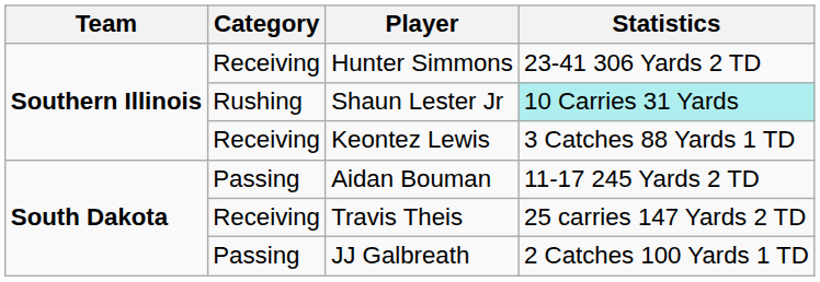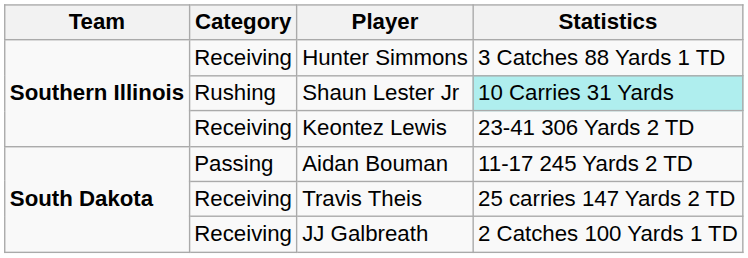Hunter Simmons | Statistics: 23-41 306 Yards 2 TD -> 3 Catches 88 Yards 1 TD
Keontez Lewis | Statistics: 3 Catches 88 Yards 1 TD -> 23-41 306 Yards 2 TD
JJ Galbreath | Category: Passing -> Receiving
